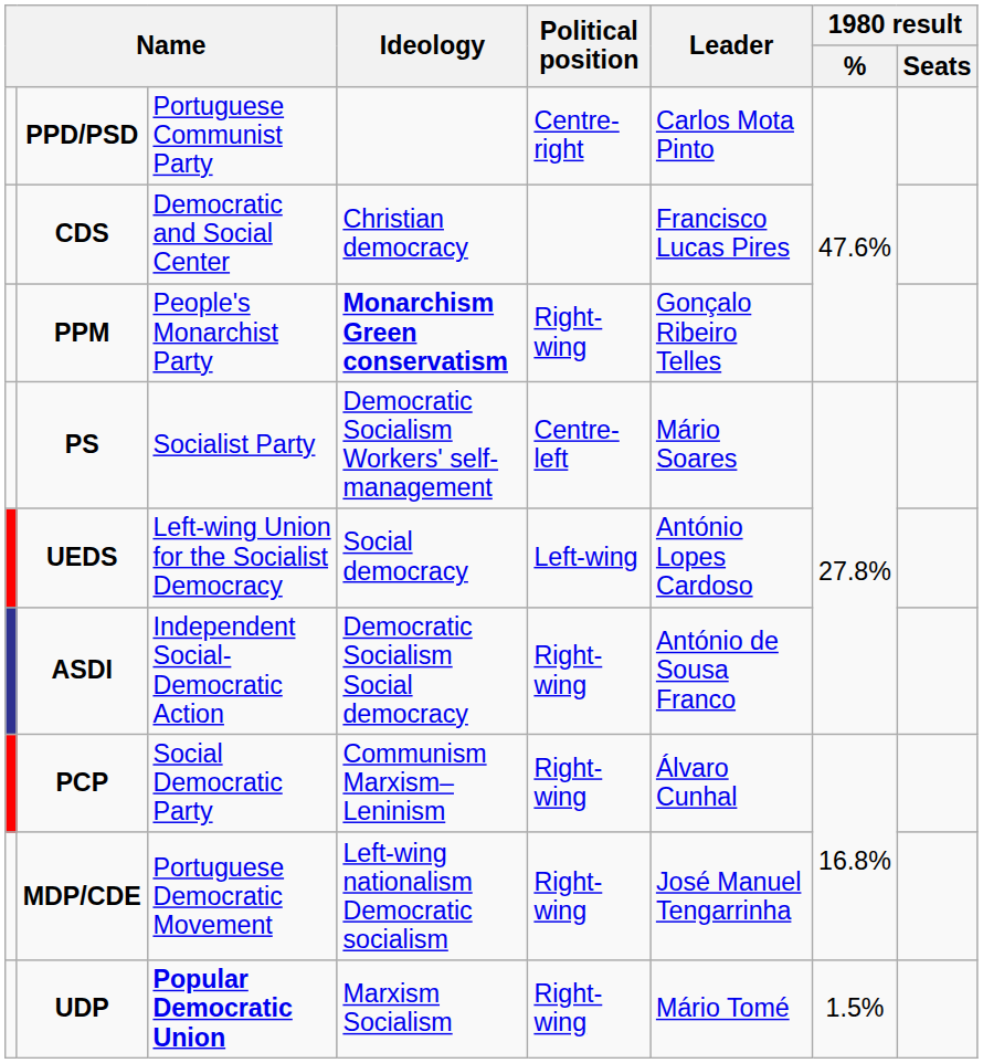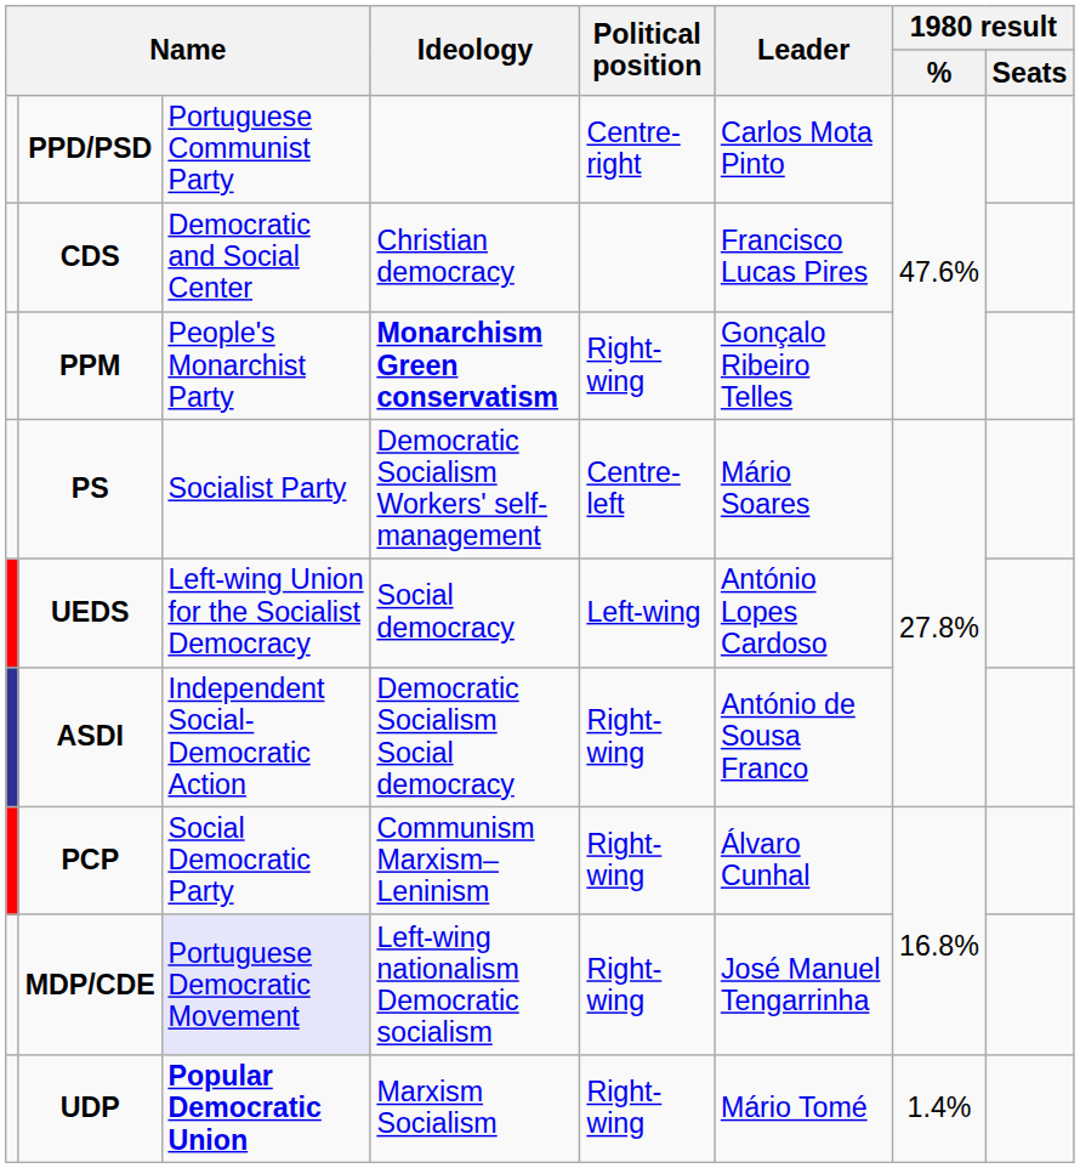MDP/CDE | column 3: no background -> lavender background
UDP | 1980 result / %: 1.5% -> 1.4%
